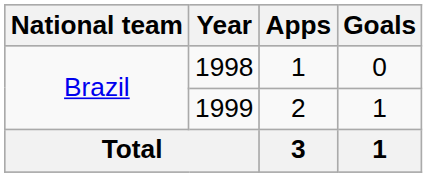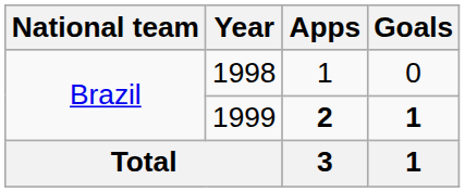1999 | Apps: normal -> bold
1999 | Goals: normal -> bold
